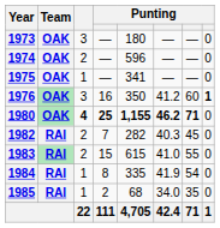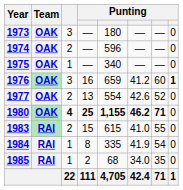1975 | column 5: 341 -> 340
1976 | column 5: 350 -> 659
+ row: 1977 | OAK | 2 | 13 | 554 | 42.6 | 52 | 0
- row: 1982 | RAI | 2 | 7 | 282 | 40.3 | 45 | 0
